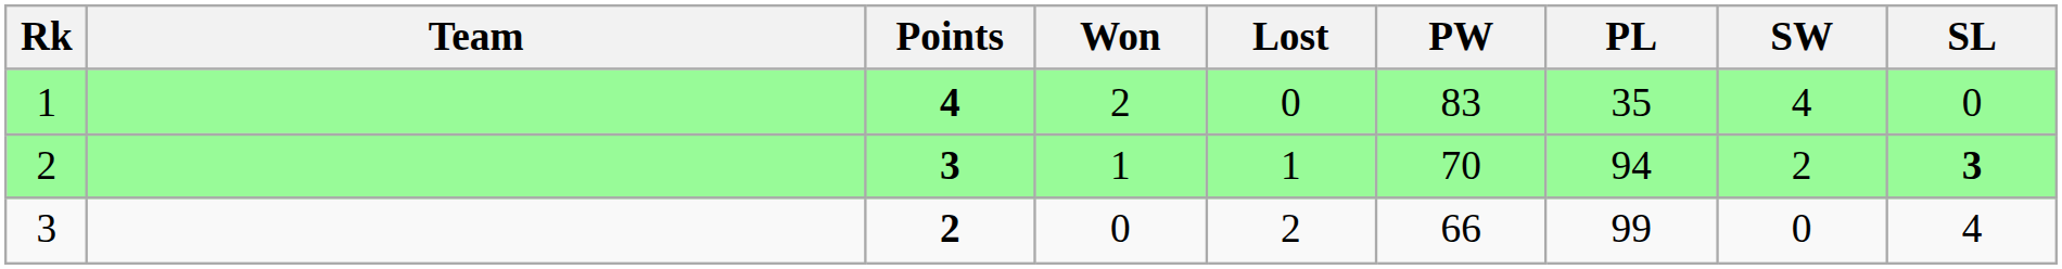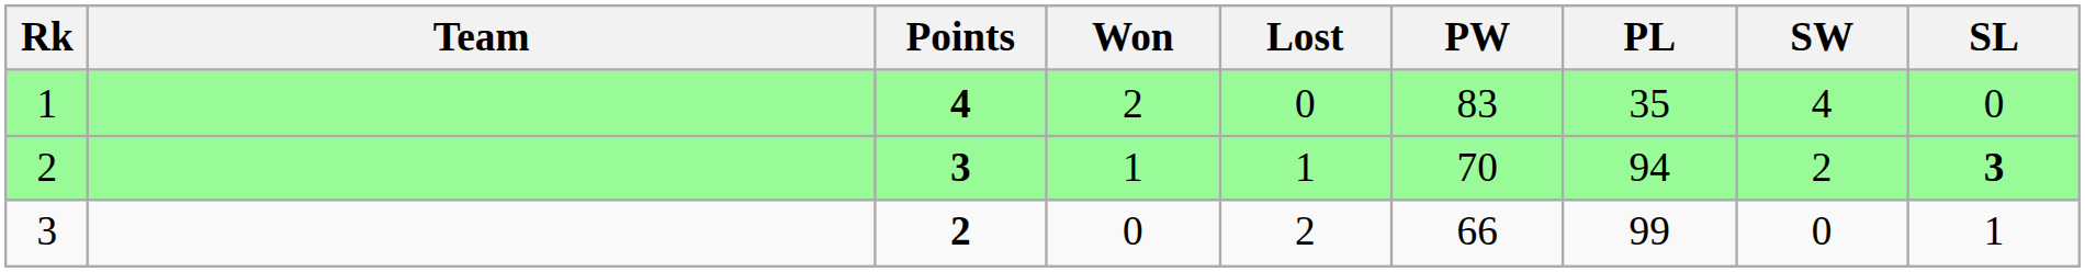row 4 | SL: 4 -> 1
